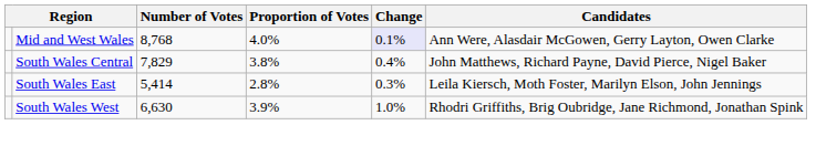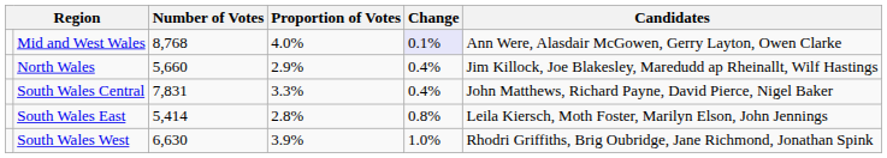+ row: North Wales | 5,660 | 2.9% | 0.4% | Jim Killock, Joe Blakesley, Maredudd ap Rheinallt, Wilf Hastings
South Wales Central | Number of Votes: 7,829 -> 7,831
South Wales Central | Proportion of Votes: 3.8% -> 3.3%
South Wales East | Change: 0.3% -> 0.8%
